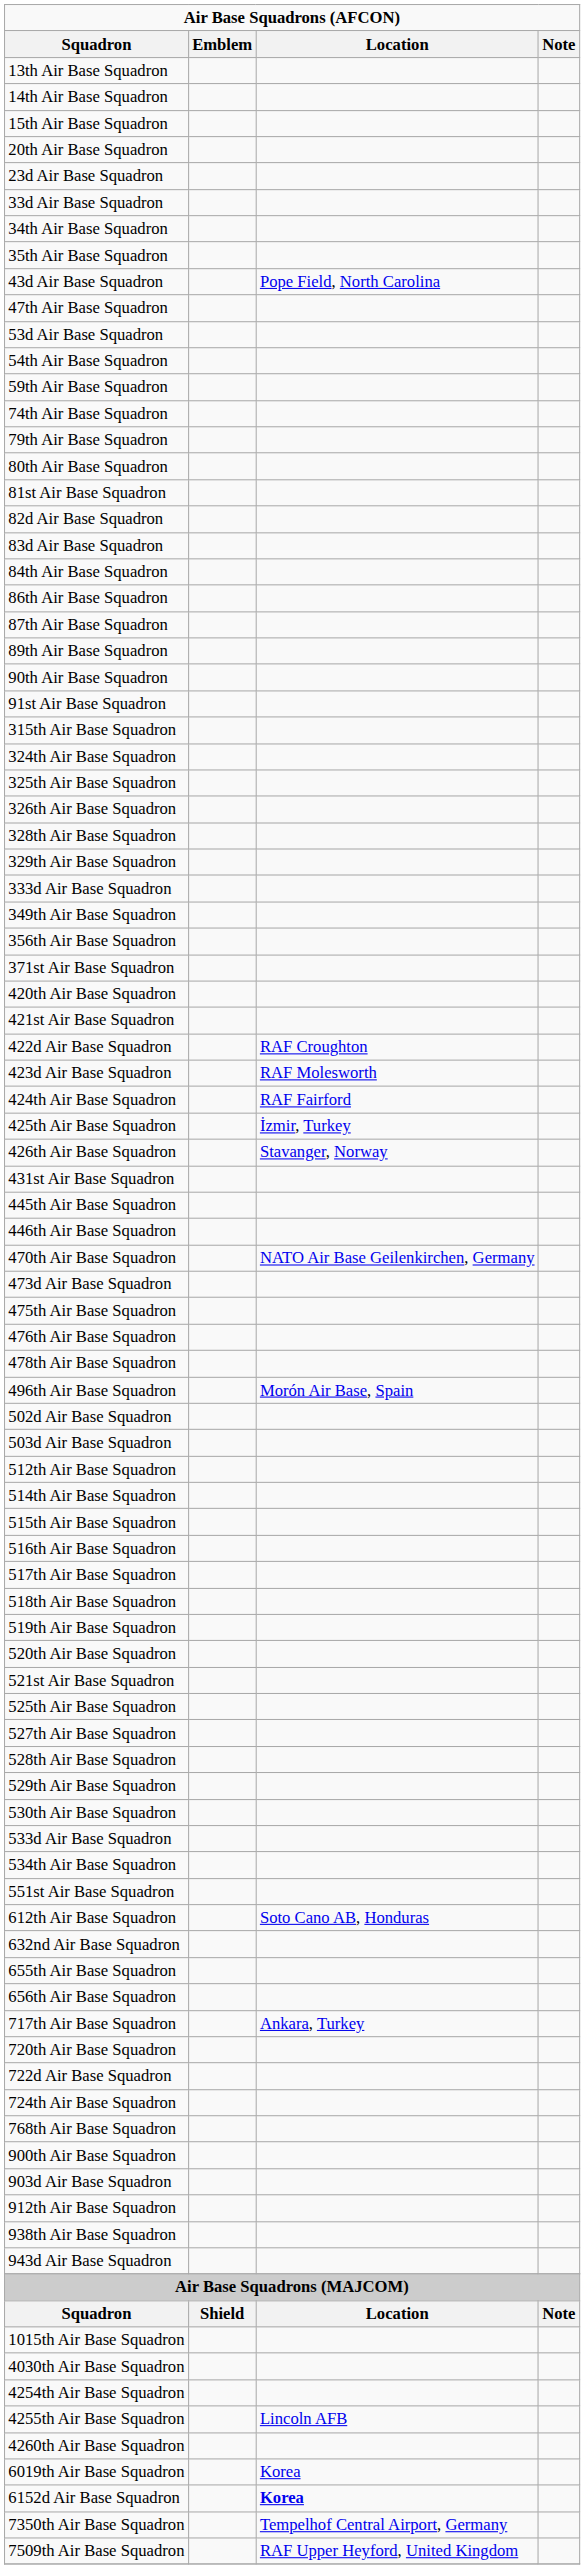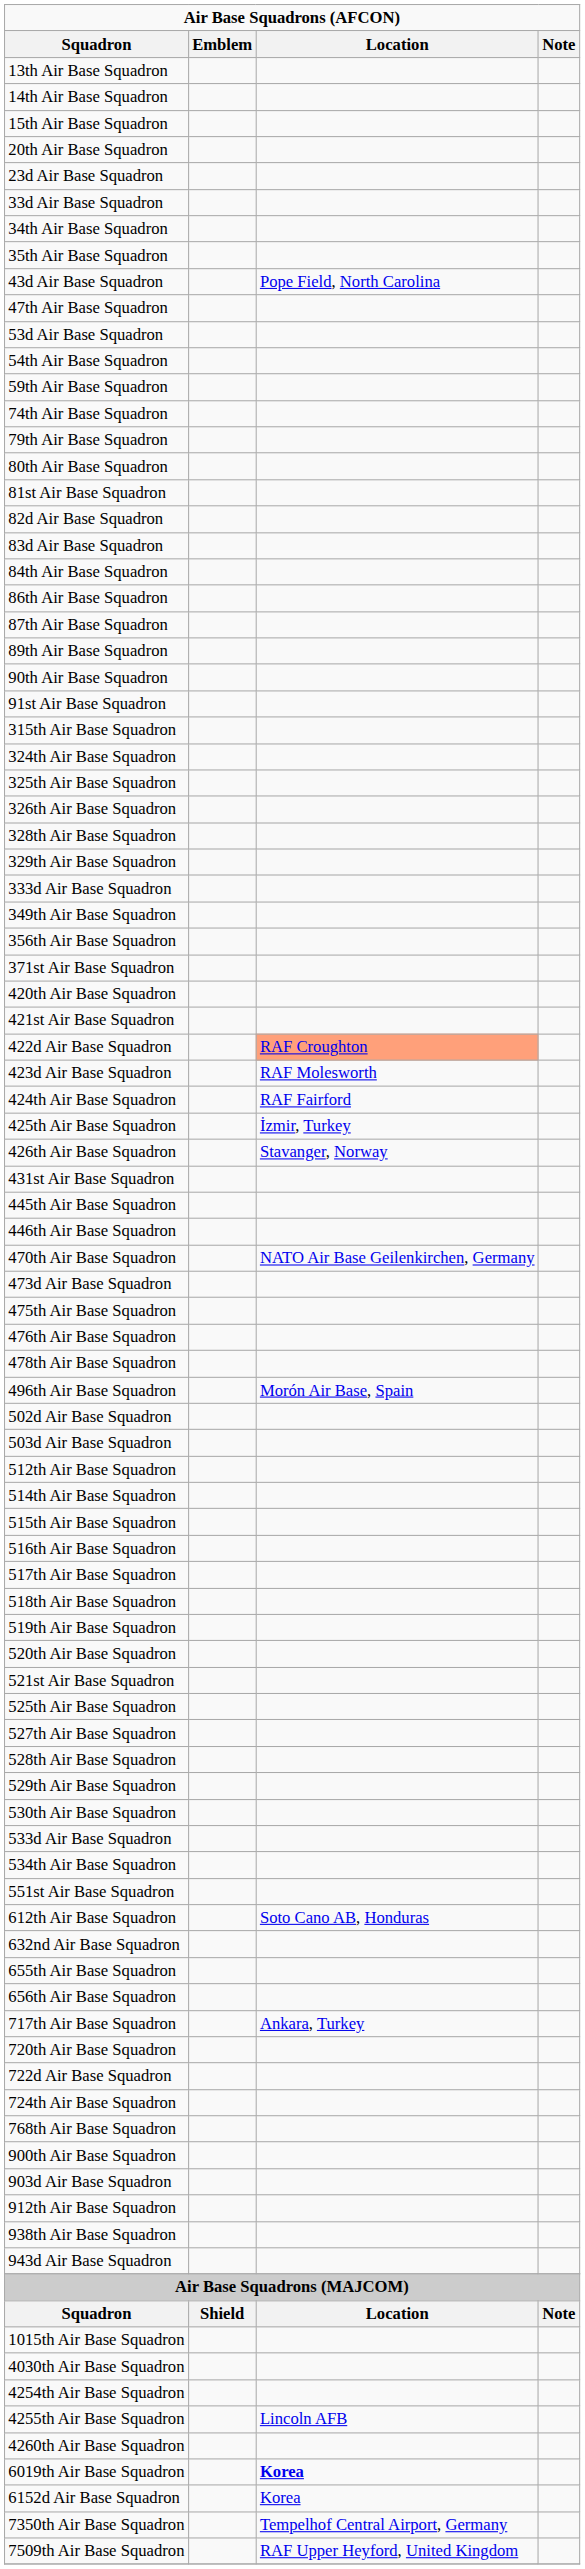422d Air Base Squadron | Location: no background -> lightsalmon background
6019th Air Base Squadron | Location: normal -> bold
6152d Air Base Squadron | Location: bold -> normal
